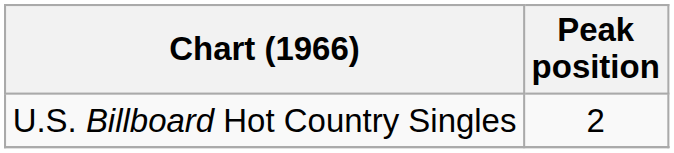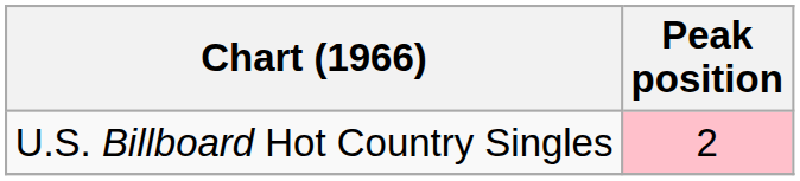U.S. Billboard Hot Country Singles | Peak position: no background -> pink background
